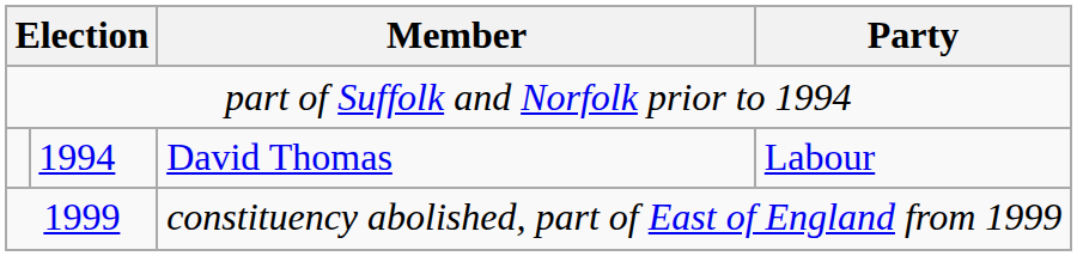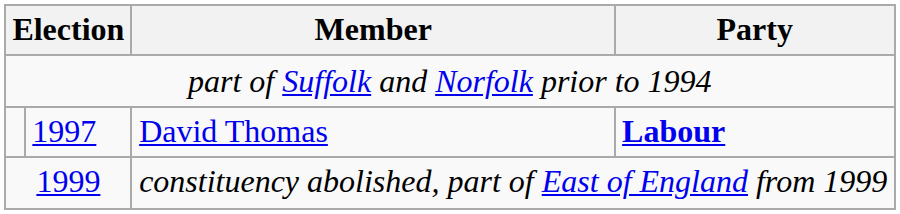David Thomas | column 2: 1994 -> 1997
David Thomas | Party: normal -> bold
